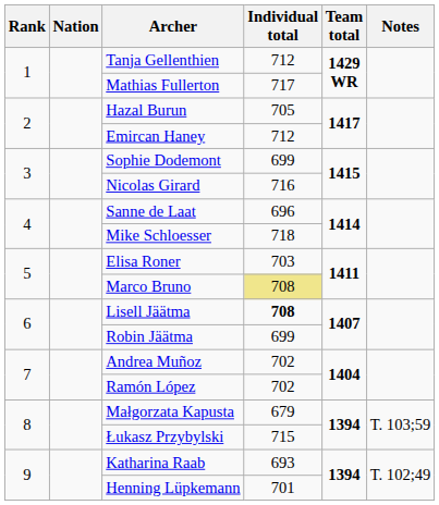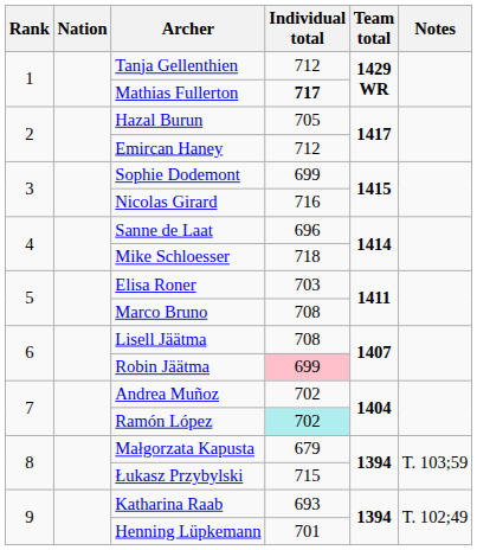Mathias Fullerton | Individual total: normal -> bold
Marco Bruno | Individual total: khaki background -> no background
Lisell Jäätma | Individual total: bold -> normal
Robin Jäätma | Individual total: no background -> pink background
Ramón López | Individual total: no background -> paleturquoise background
